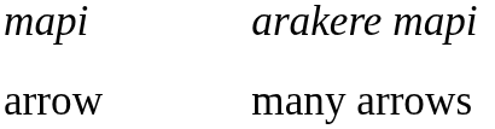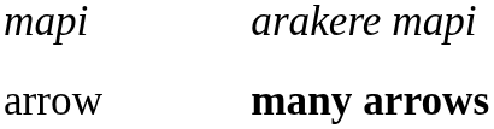arrow | column 2: normal -> bold
